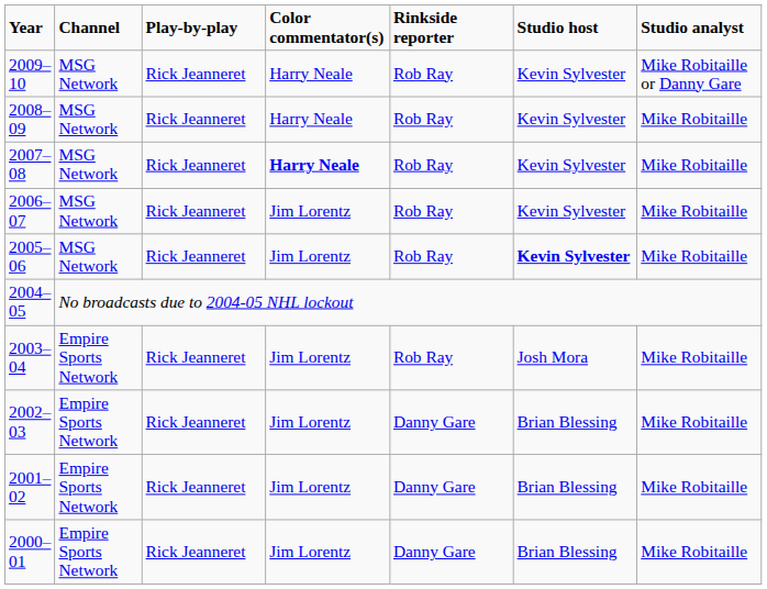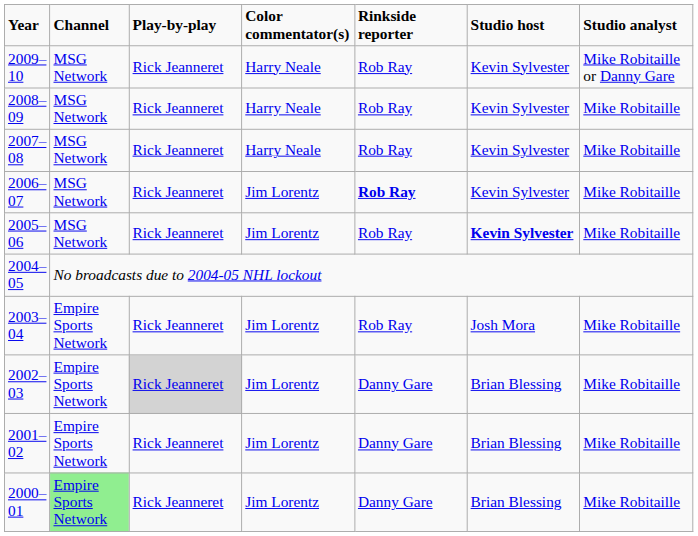2007–08 | Color commentator(s): bold -> normal
2006–07 | Rinkside reporter: normal -> bold
2002–03 | Play-by-play: no background -> lightgrey background
2000–01 | Channel: no background -> lightgreen background
